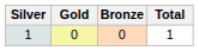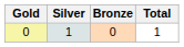columns swapped: Gold <-> Silver
